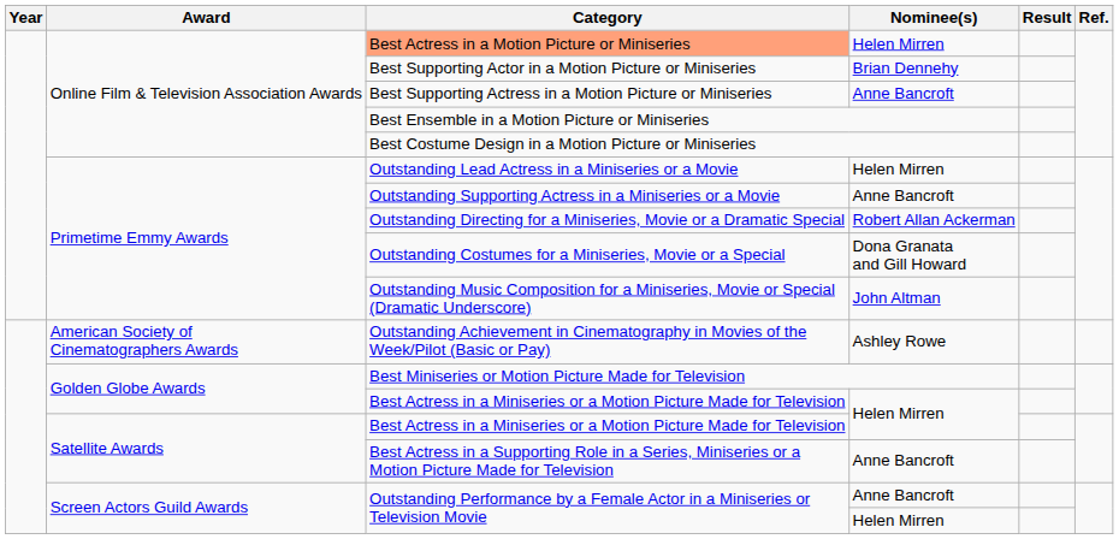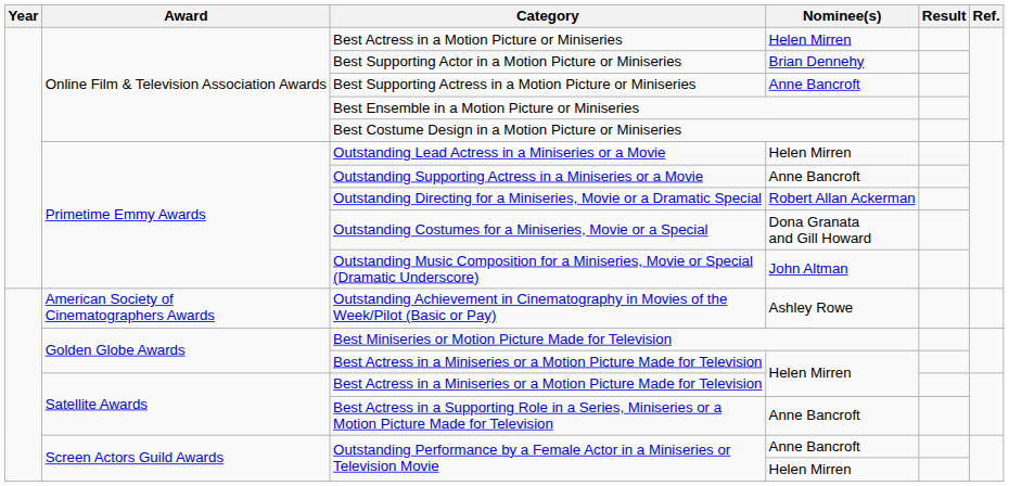Best Actress in a Motion Picture or Miniseries | Category: lightsalmon background -> no background
